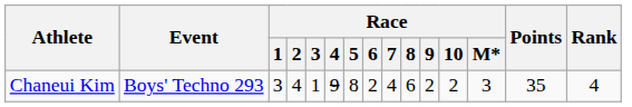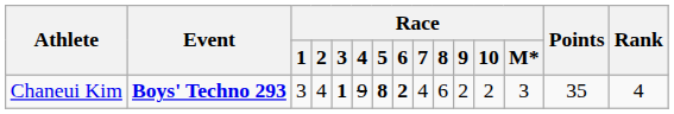Chaneui Kim | Event: normal -> bold
Chaneui Kim | Race / 3: normal -> bold
Chaneui Kim | Race / 5: normal -> bold
Chaneui Kim | Race / 6: normal -> bold
